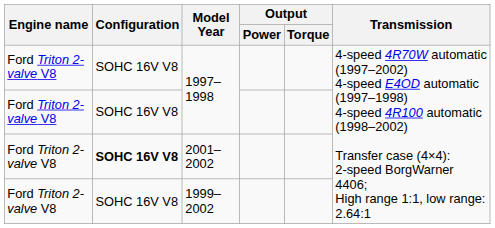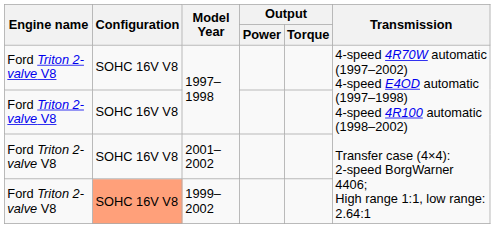2001–2002 | Configuration: bold -> normal
1999–2002 | Configuration: no background -> lightsalmon background
